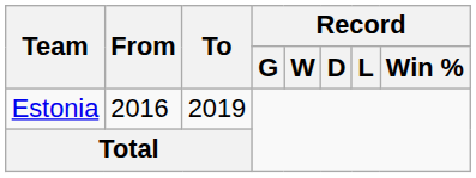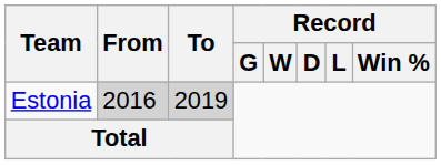Estonia | From: no background -> lightgrey background
Estonia | To: no background -> lightgrey background
